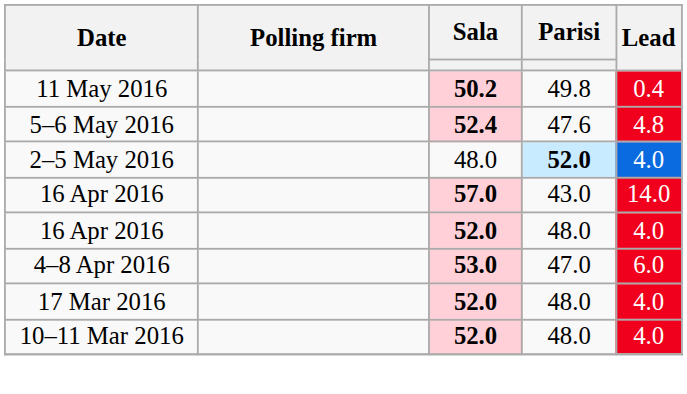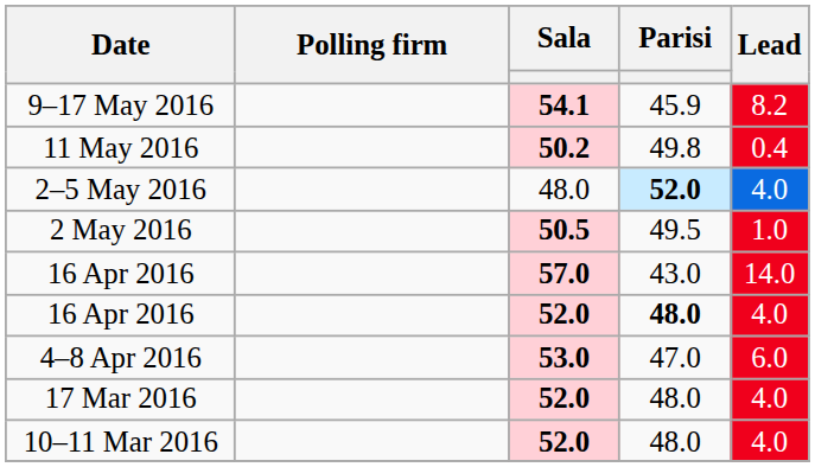+ row: 9–17 May 2016 | 54.1 | 45.9 | 8.2
- row: 5–6 May 2016 | 52.4 | 47.6 | 4.8
+ row: 2 May 2016 | 50.5 | 49.5 | 1.0
16 Apr 2016 / 52.0 | Parisi: normal -> bold
